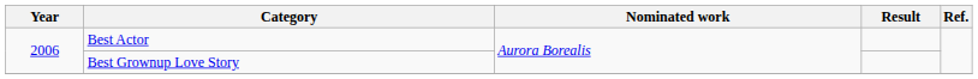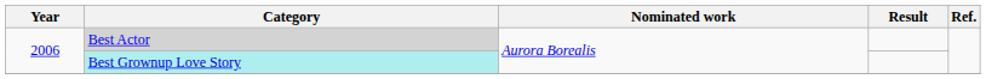Best Actor | Category: no background -> lightgrey background
Best Grownup Love Story | Category: no background -> paleturquoise background
